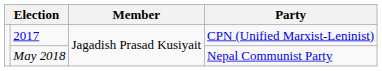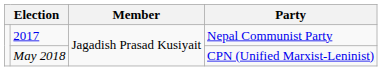2017 | Party: CPN (Unified Marxist-Leninist) -> Nepal Communist Party
May 2018 | Party: Nepal Communist Party -> CPN (Unified Marxist-Leninist)
